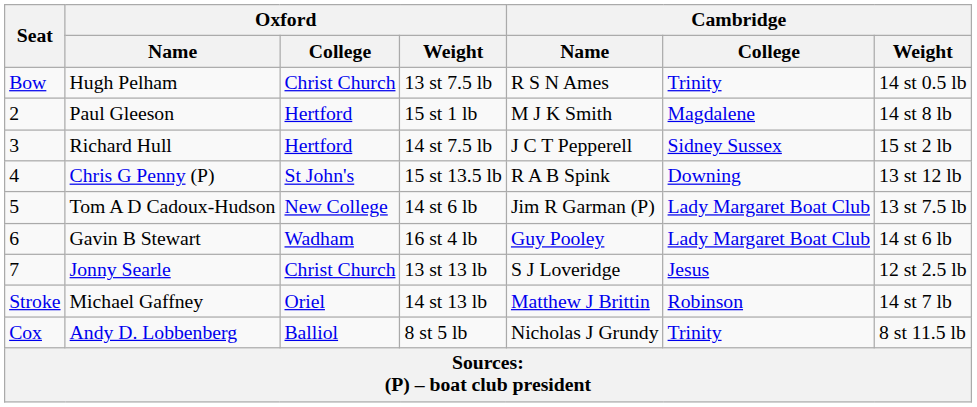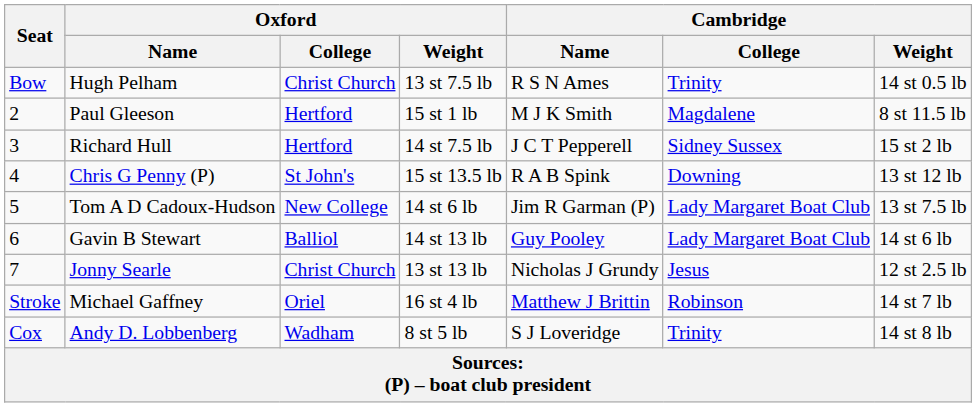Paul Gleeson | Cambridge / Weight: 14 st 8 lb -> 8 st 11.5 lb
Gavin B Stewart | Oxford / College: Wadham -> Balliol
Gavin B Stewart | Oxford / Weight: 16 st 4 lb -> 14 st 13 lb
Jonny Searle | Cambridge / Name: S J Loveridge -> Nicholas J Grundy
Michael Gaffney | Oxford / Weight: 14 st 13 lb -> 16 st 4 lb
Andy D. Lobbenberg | Oxford / College: Balliol -> Wadham
Andy D. Lobbenberg | Cambridge / Name: Nicholas J Grundy -> S J Loveridge
Andy D. Lobbenberg | Cambridge / Weight: 8 st 11.5 lb -> 14 st 8 lb
